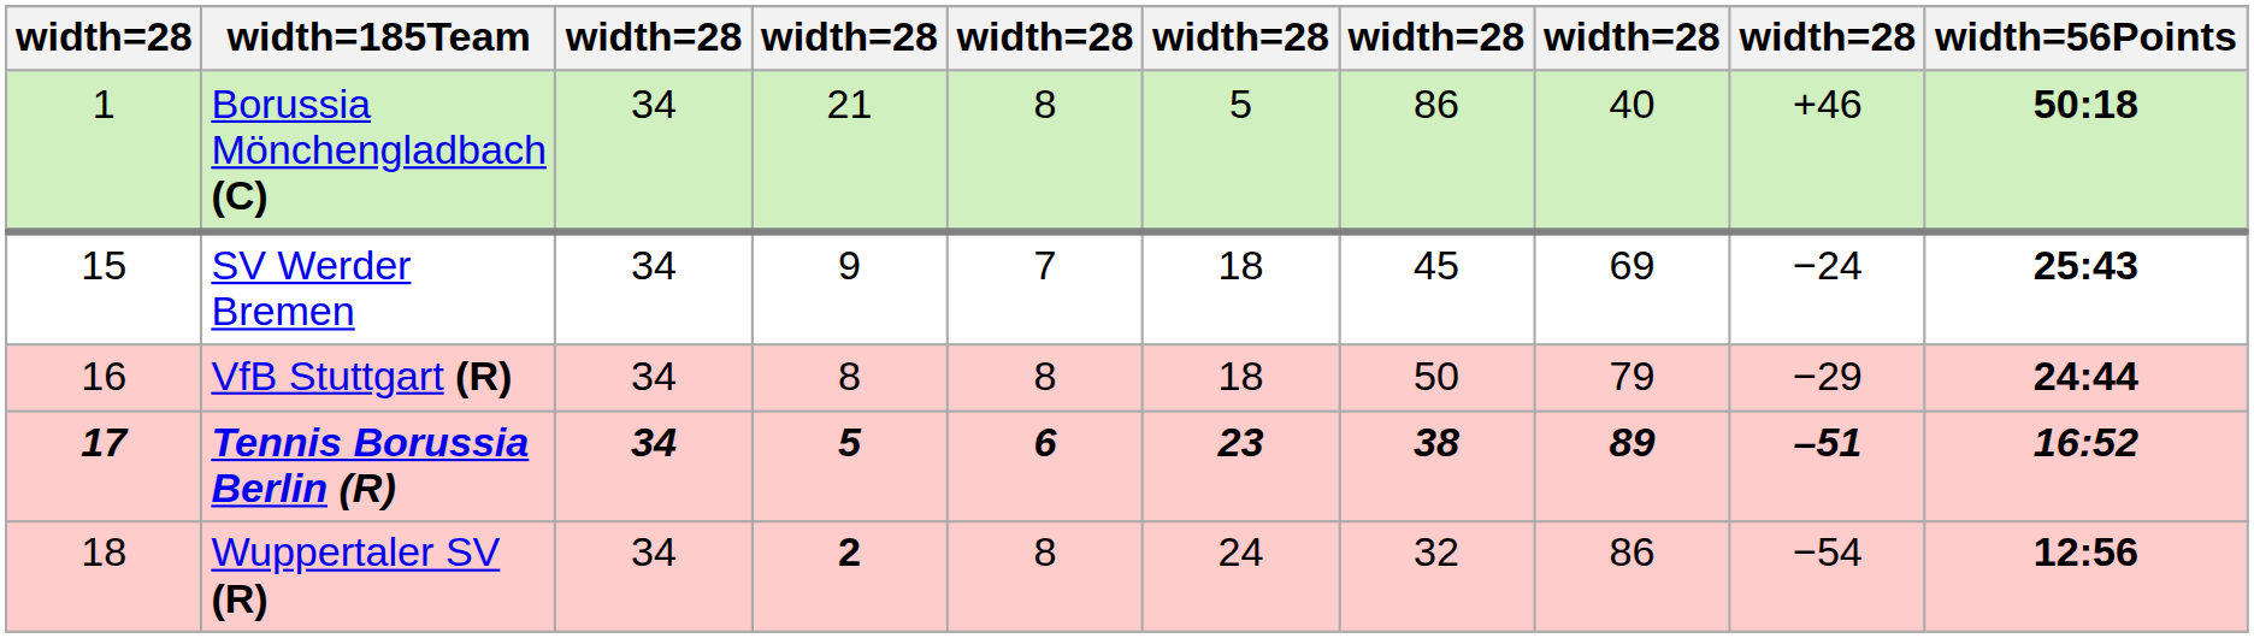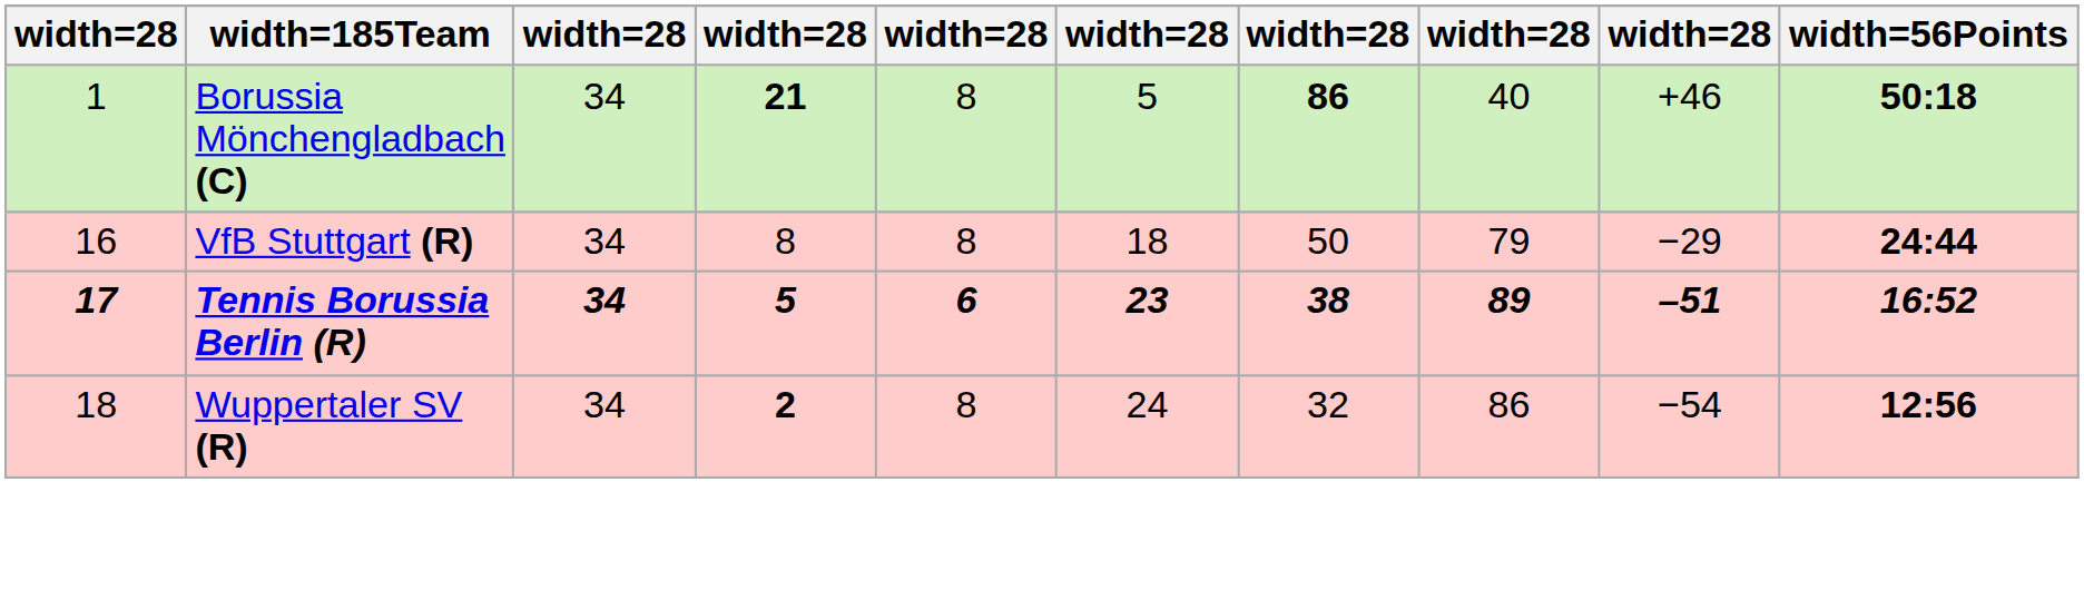Borussia Mönchengladbach (C) | column 4: normal -> bold
Borussia Mönchengladbach (C) | column 7: normal -> bold
- row: 15 | SV Werder Bremen | 34 | 9 | 7 | 18 | 45 | 69 | −24 | 25:43
